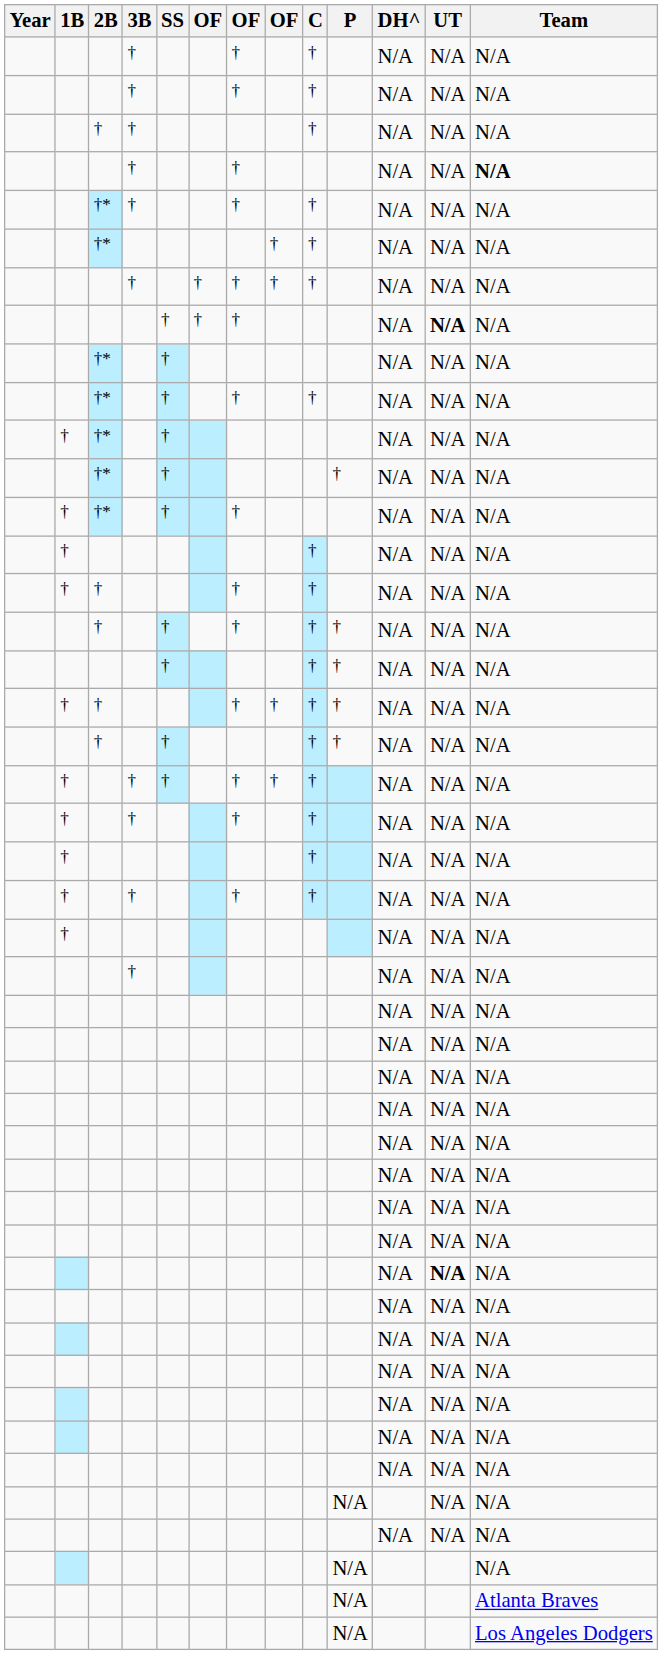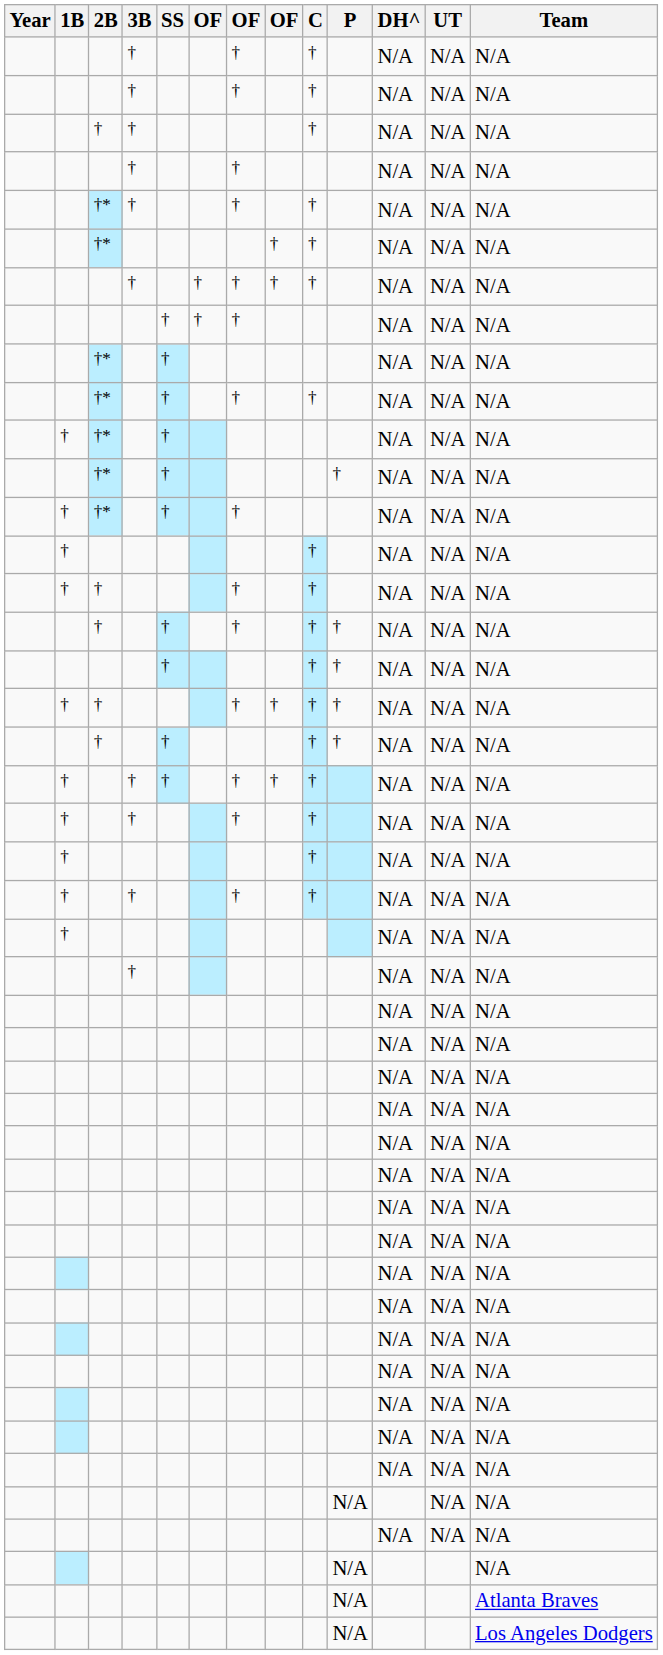row 5 | Team: bold -> normal
row 9 | UT: bold -> normal
row 35 | UT: bold -> normal
